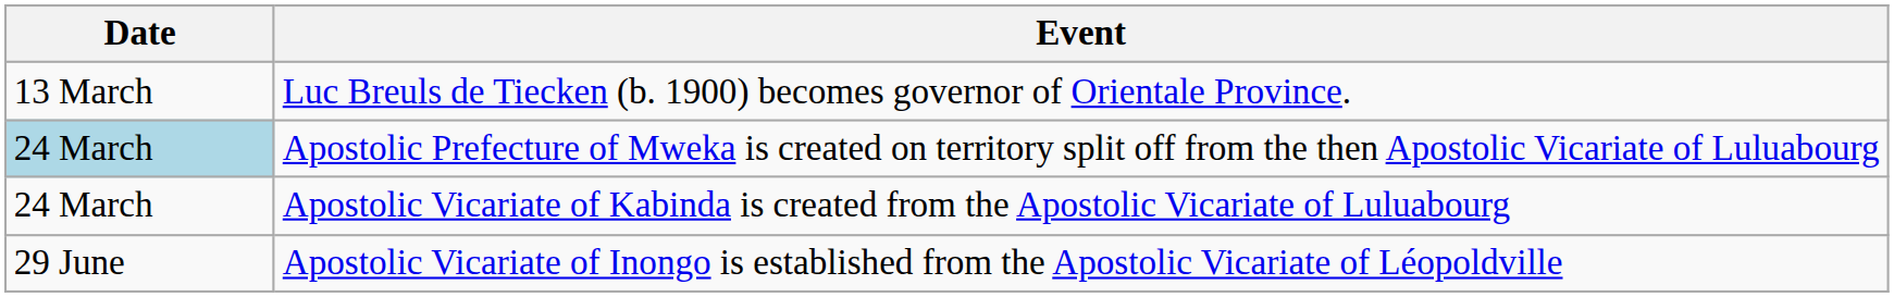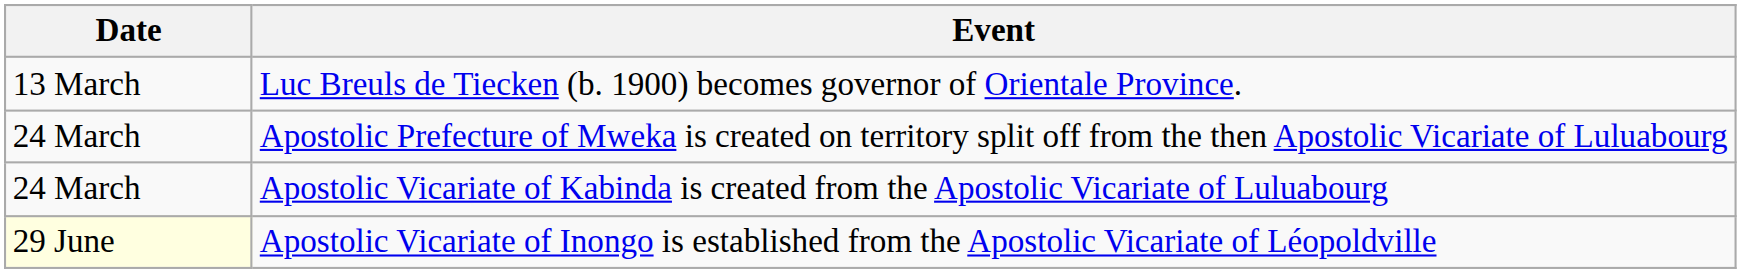row 3 | Date: lightblue background -> no background
row 5 | Date: no background -> lightyellow background
